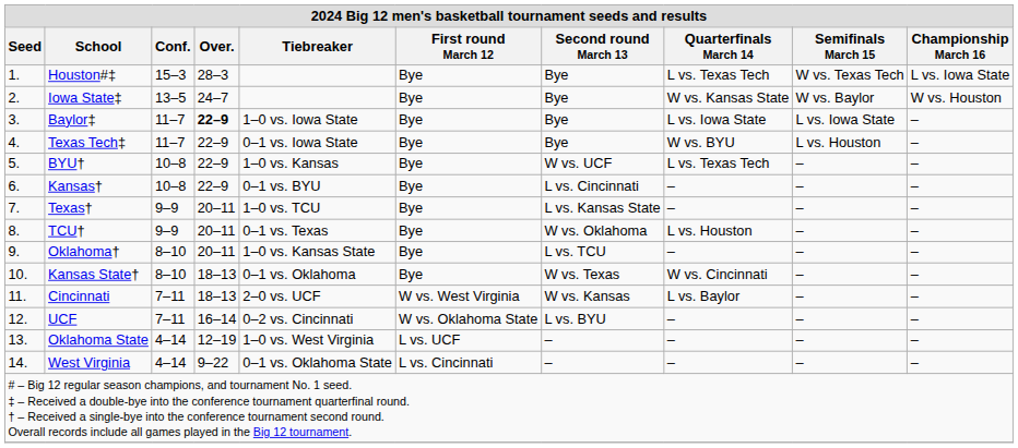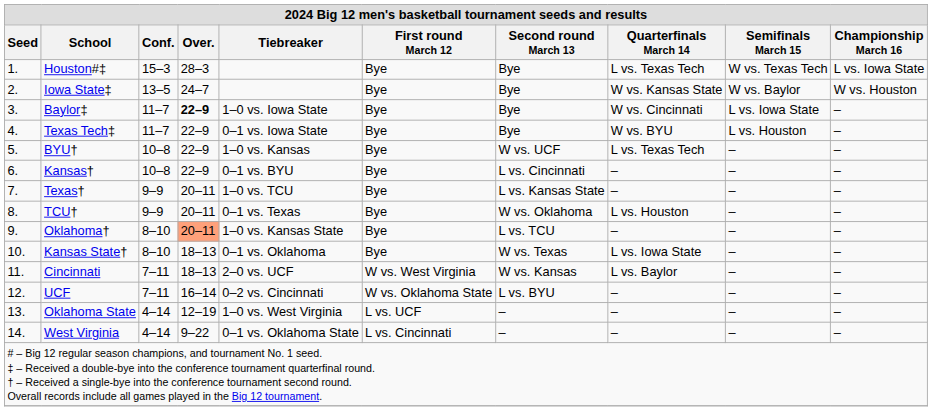Baylor‡ | Quarterfinals March 14: L vs. Iowa State -> W vs. Cincinnati
Oklahoma† | Over.: no background -> lightsalmon background
Kansas State† | Quarterfinals March 14: W vs. Cincinnati -> L vs. Iowa State
